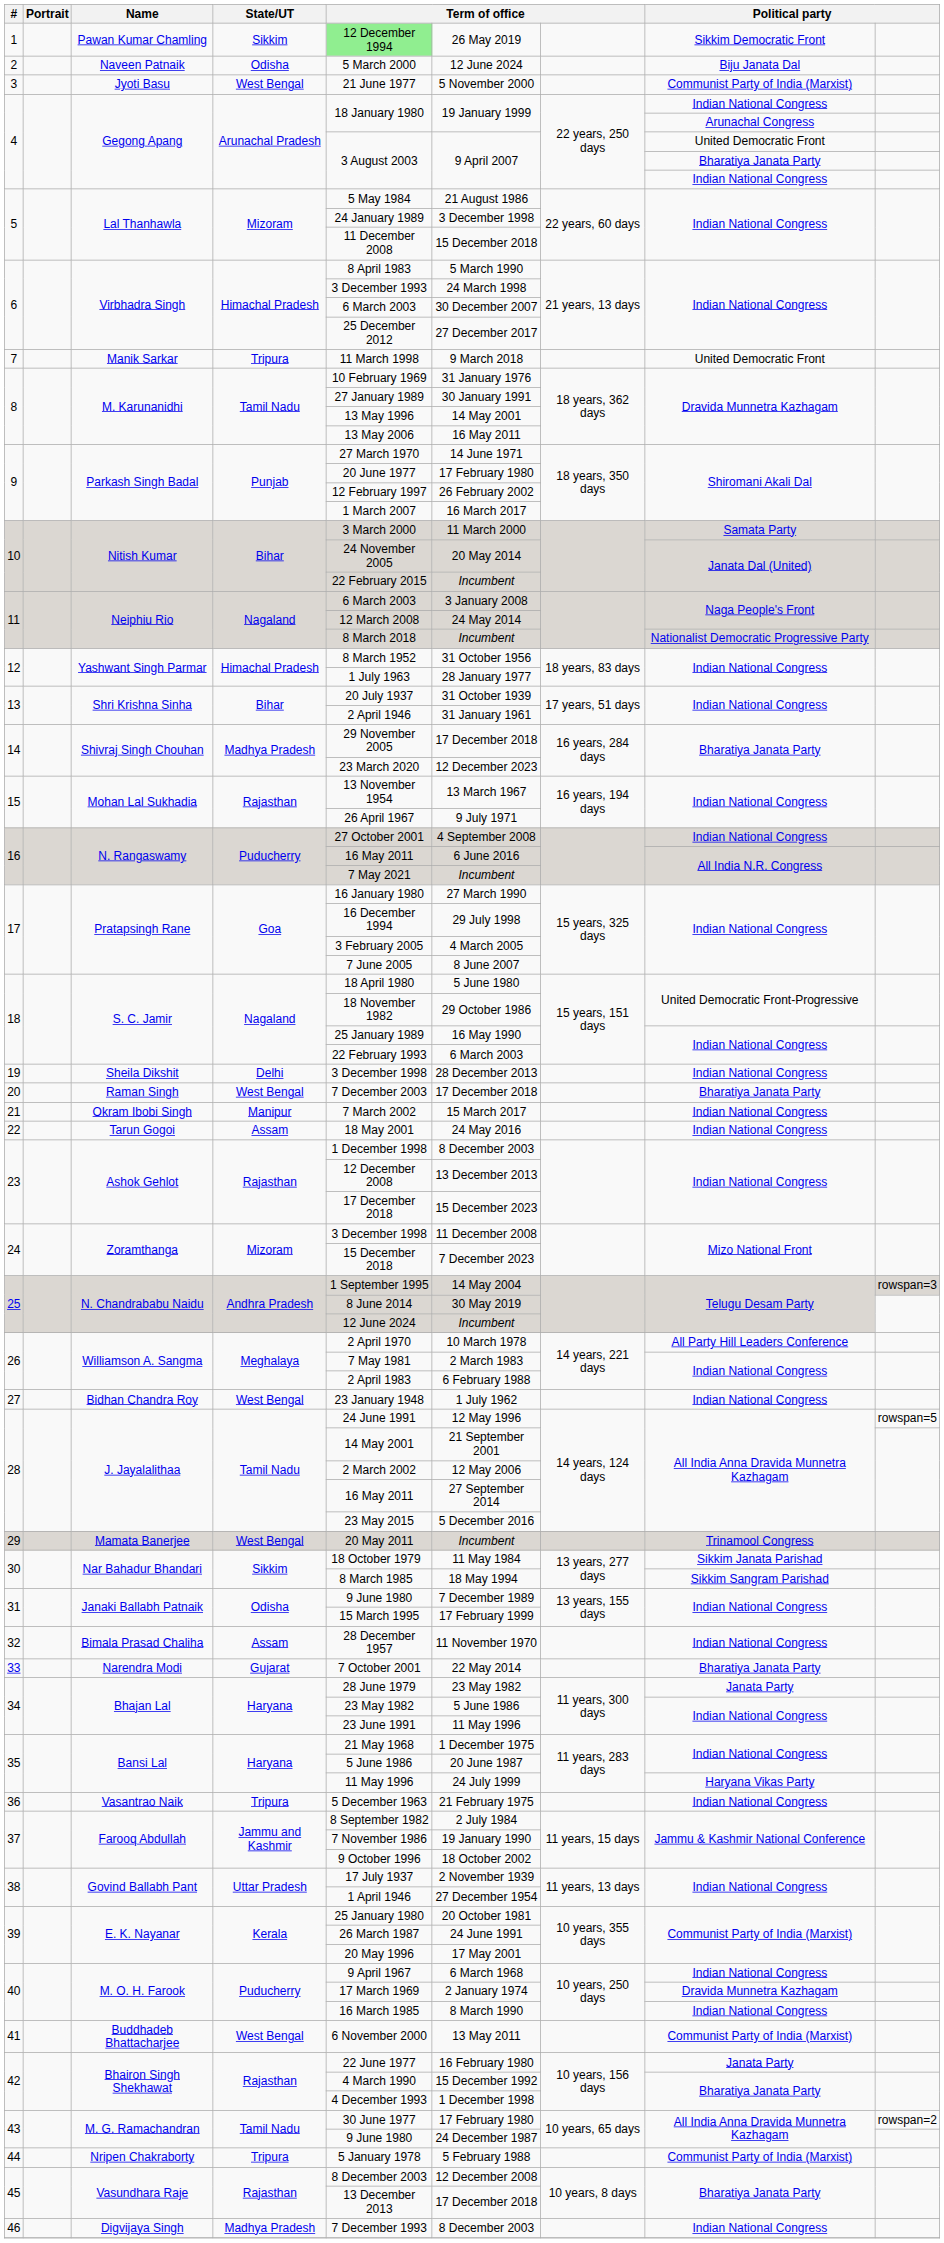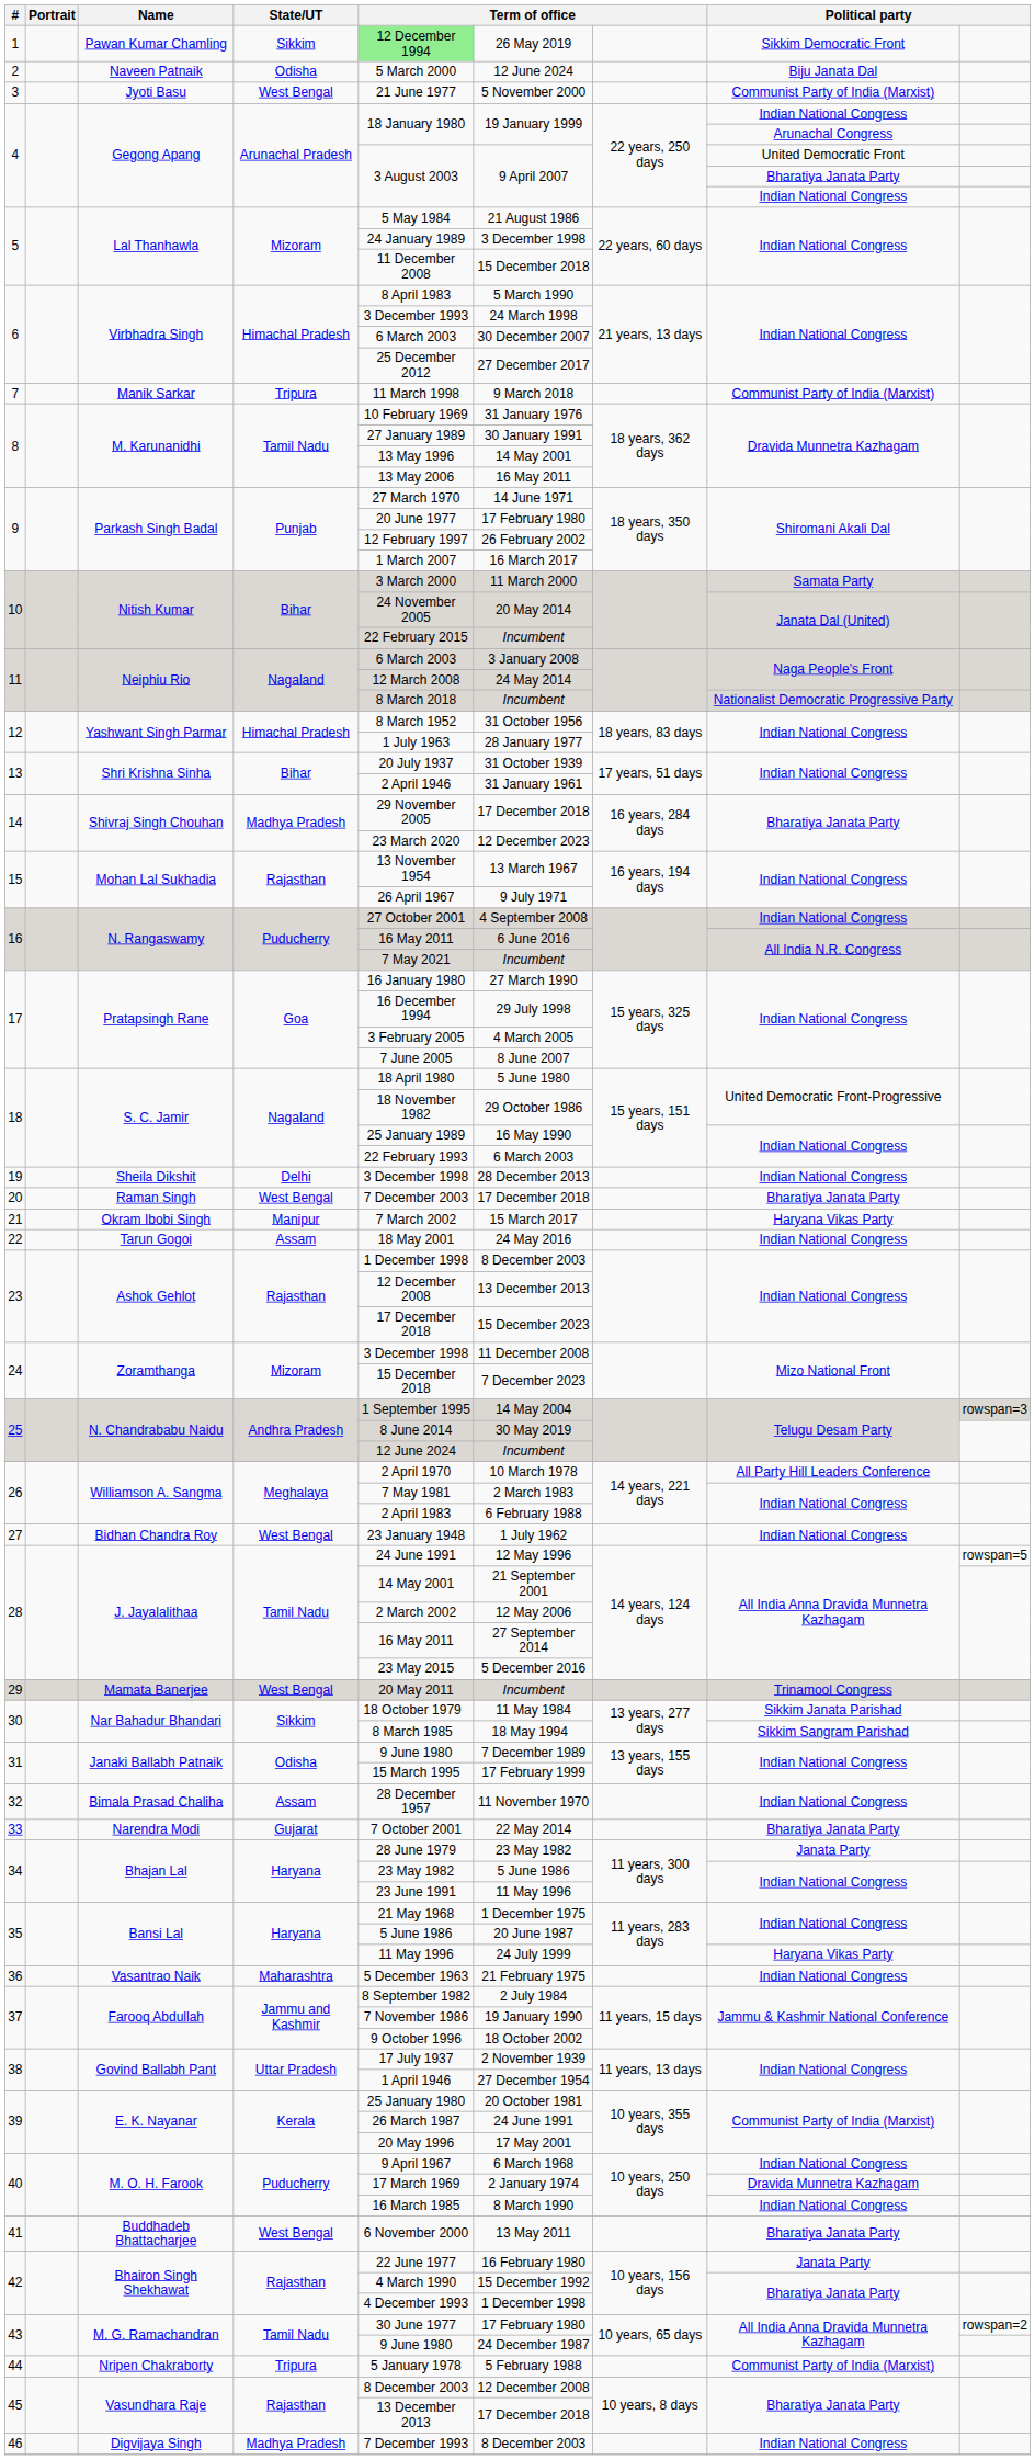7 | column 8: United Democratic Front -> Communist Party of India (Marxist)
21 | column 8: Indian National Congress -> Haryana Vikas Party
36 | State/UT: Tripura -> Maharashtra
41 | column 8: Communist Party of India (Marxist) -> Bharatiya Janata Party
